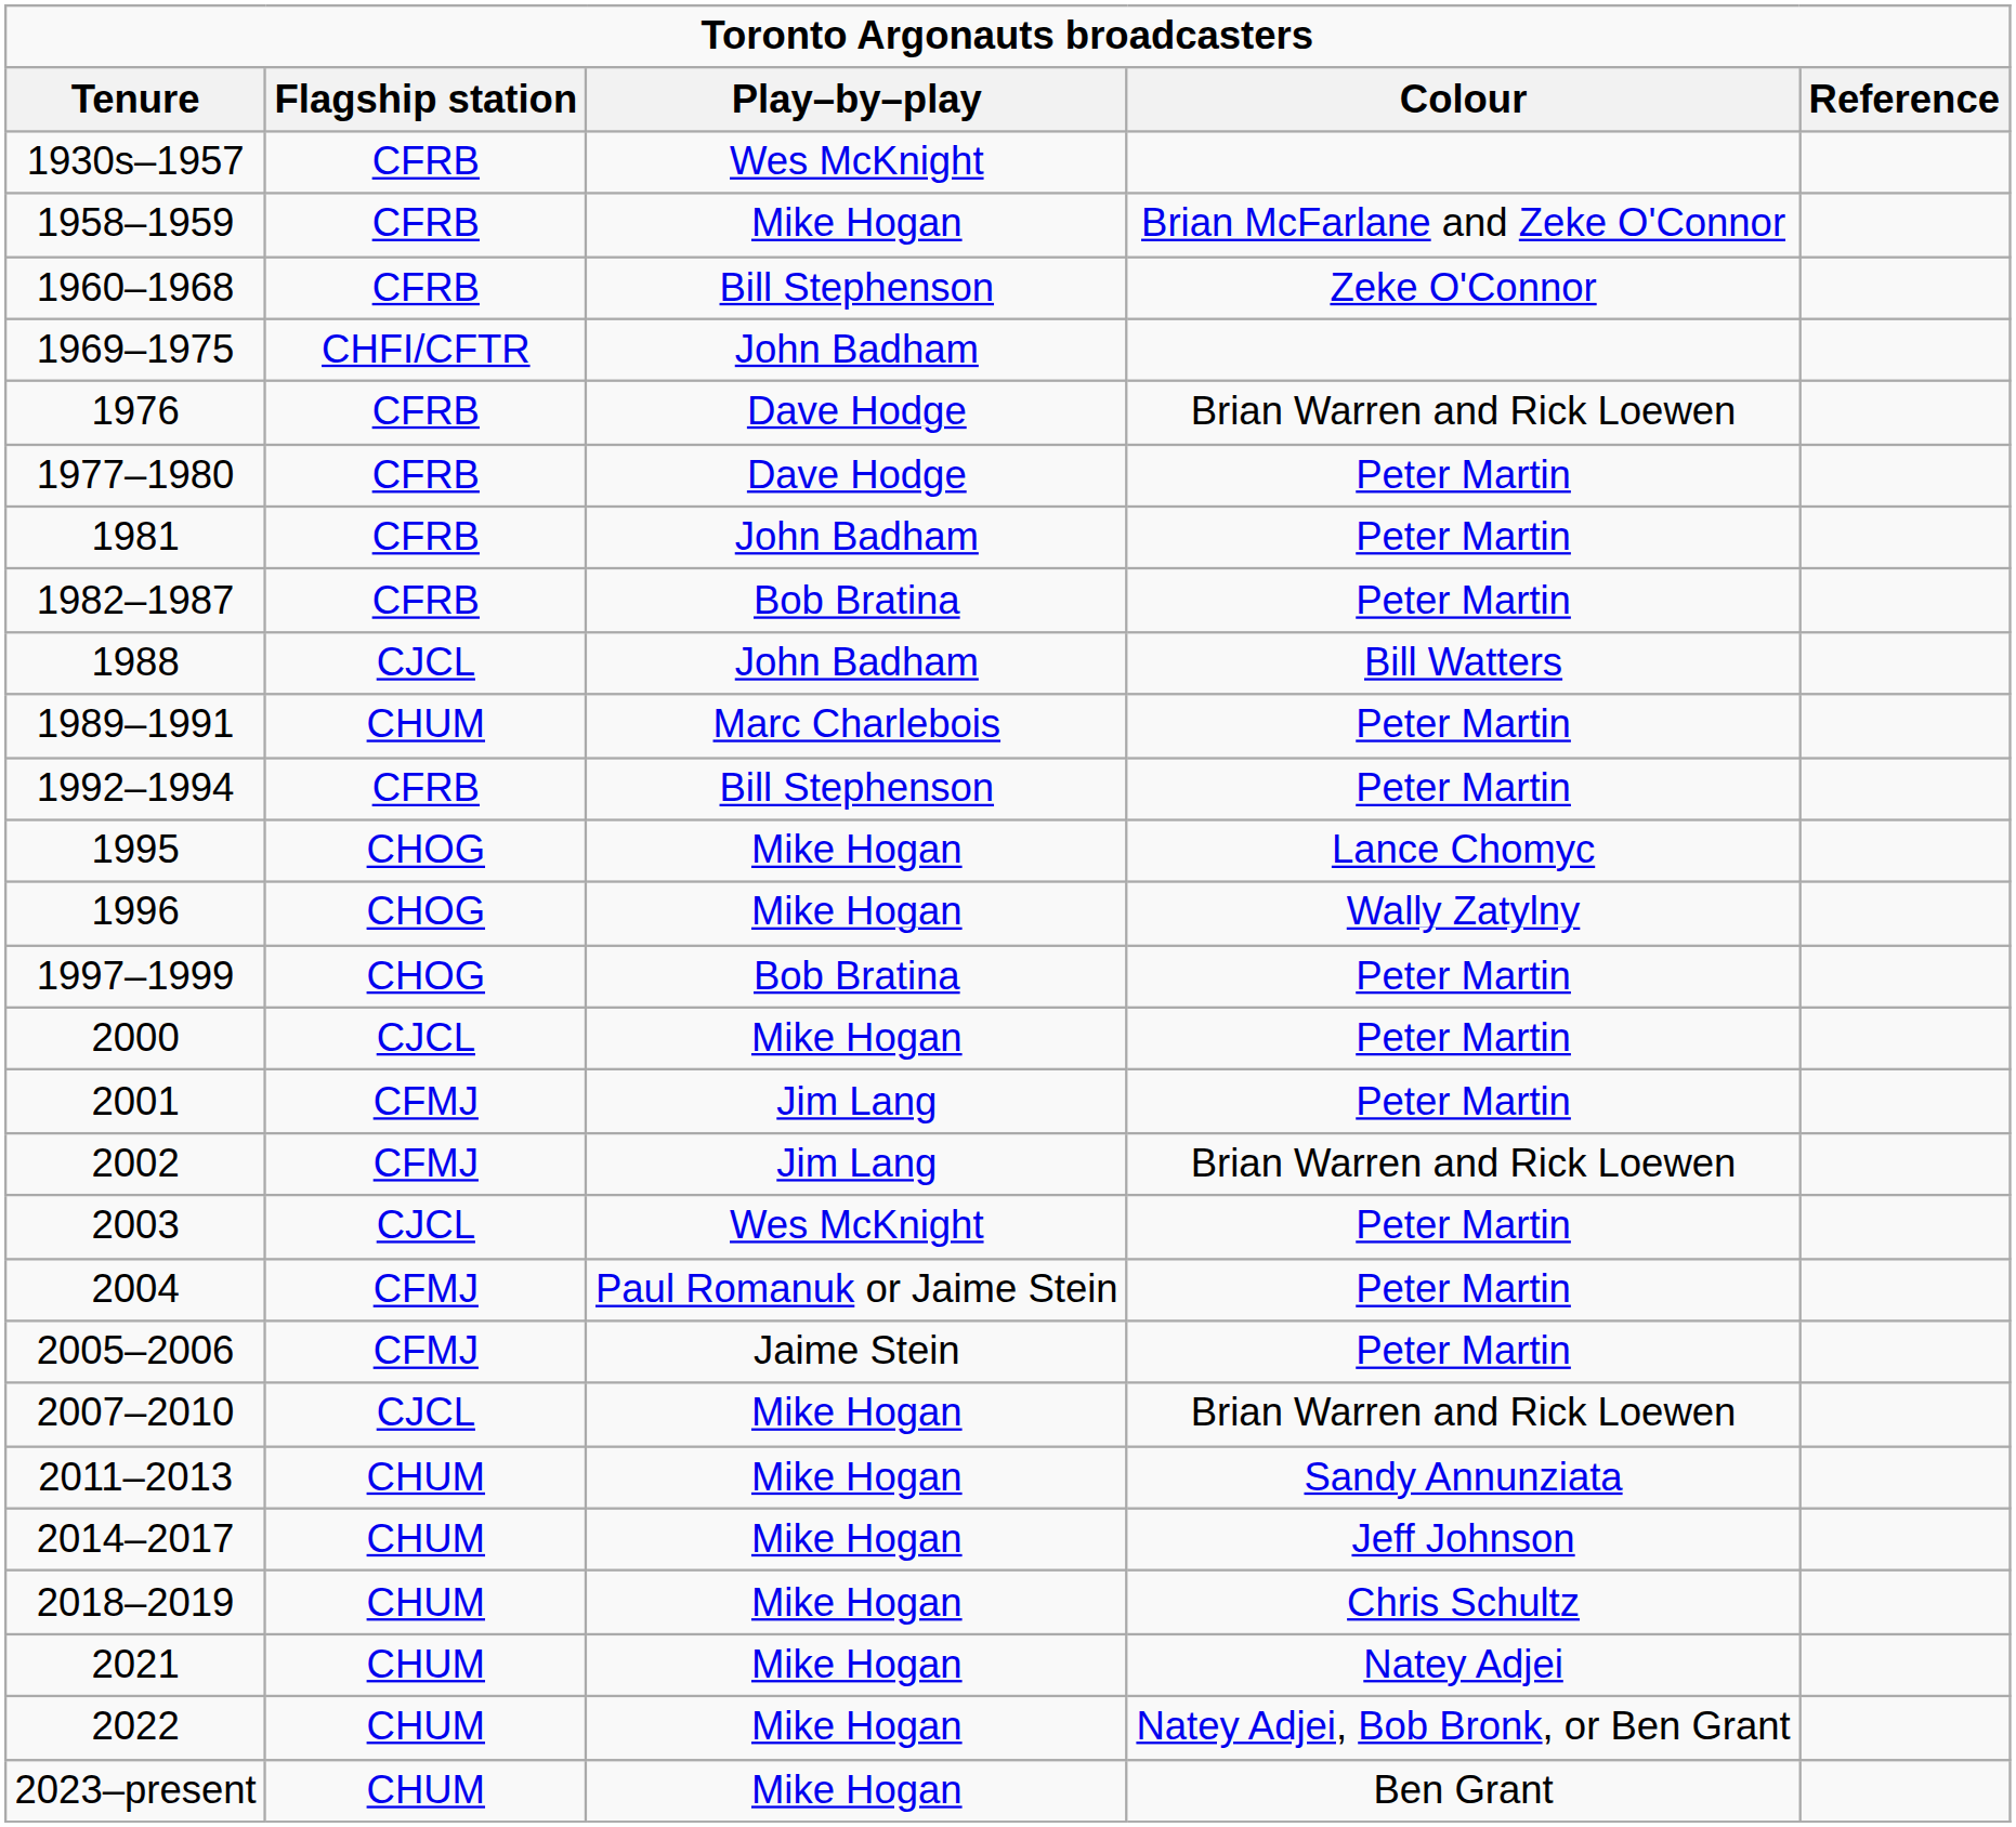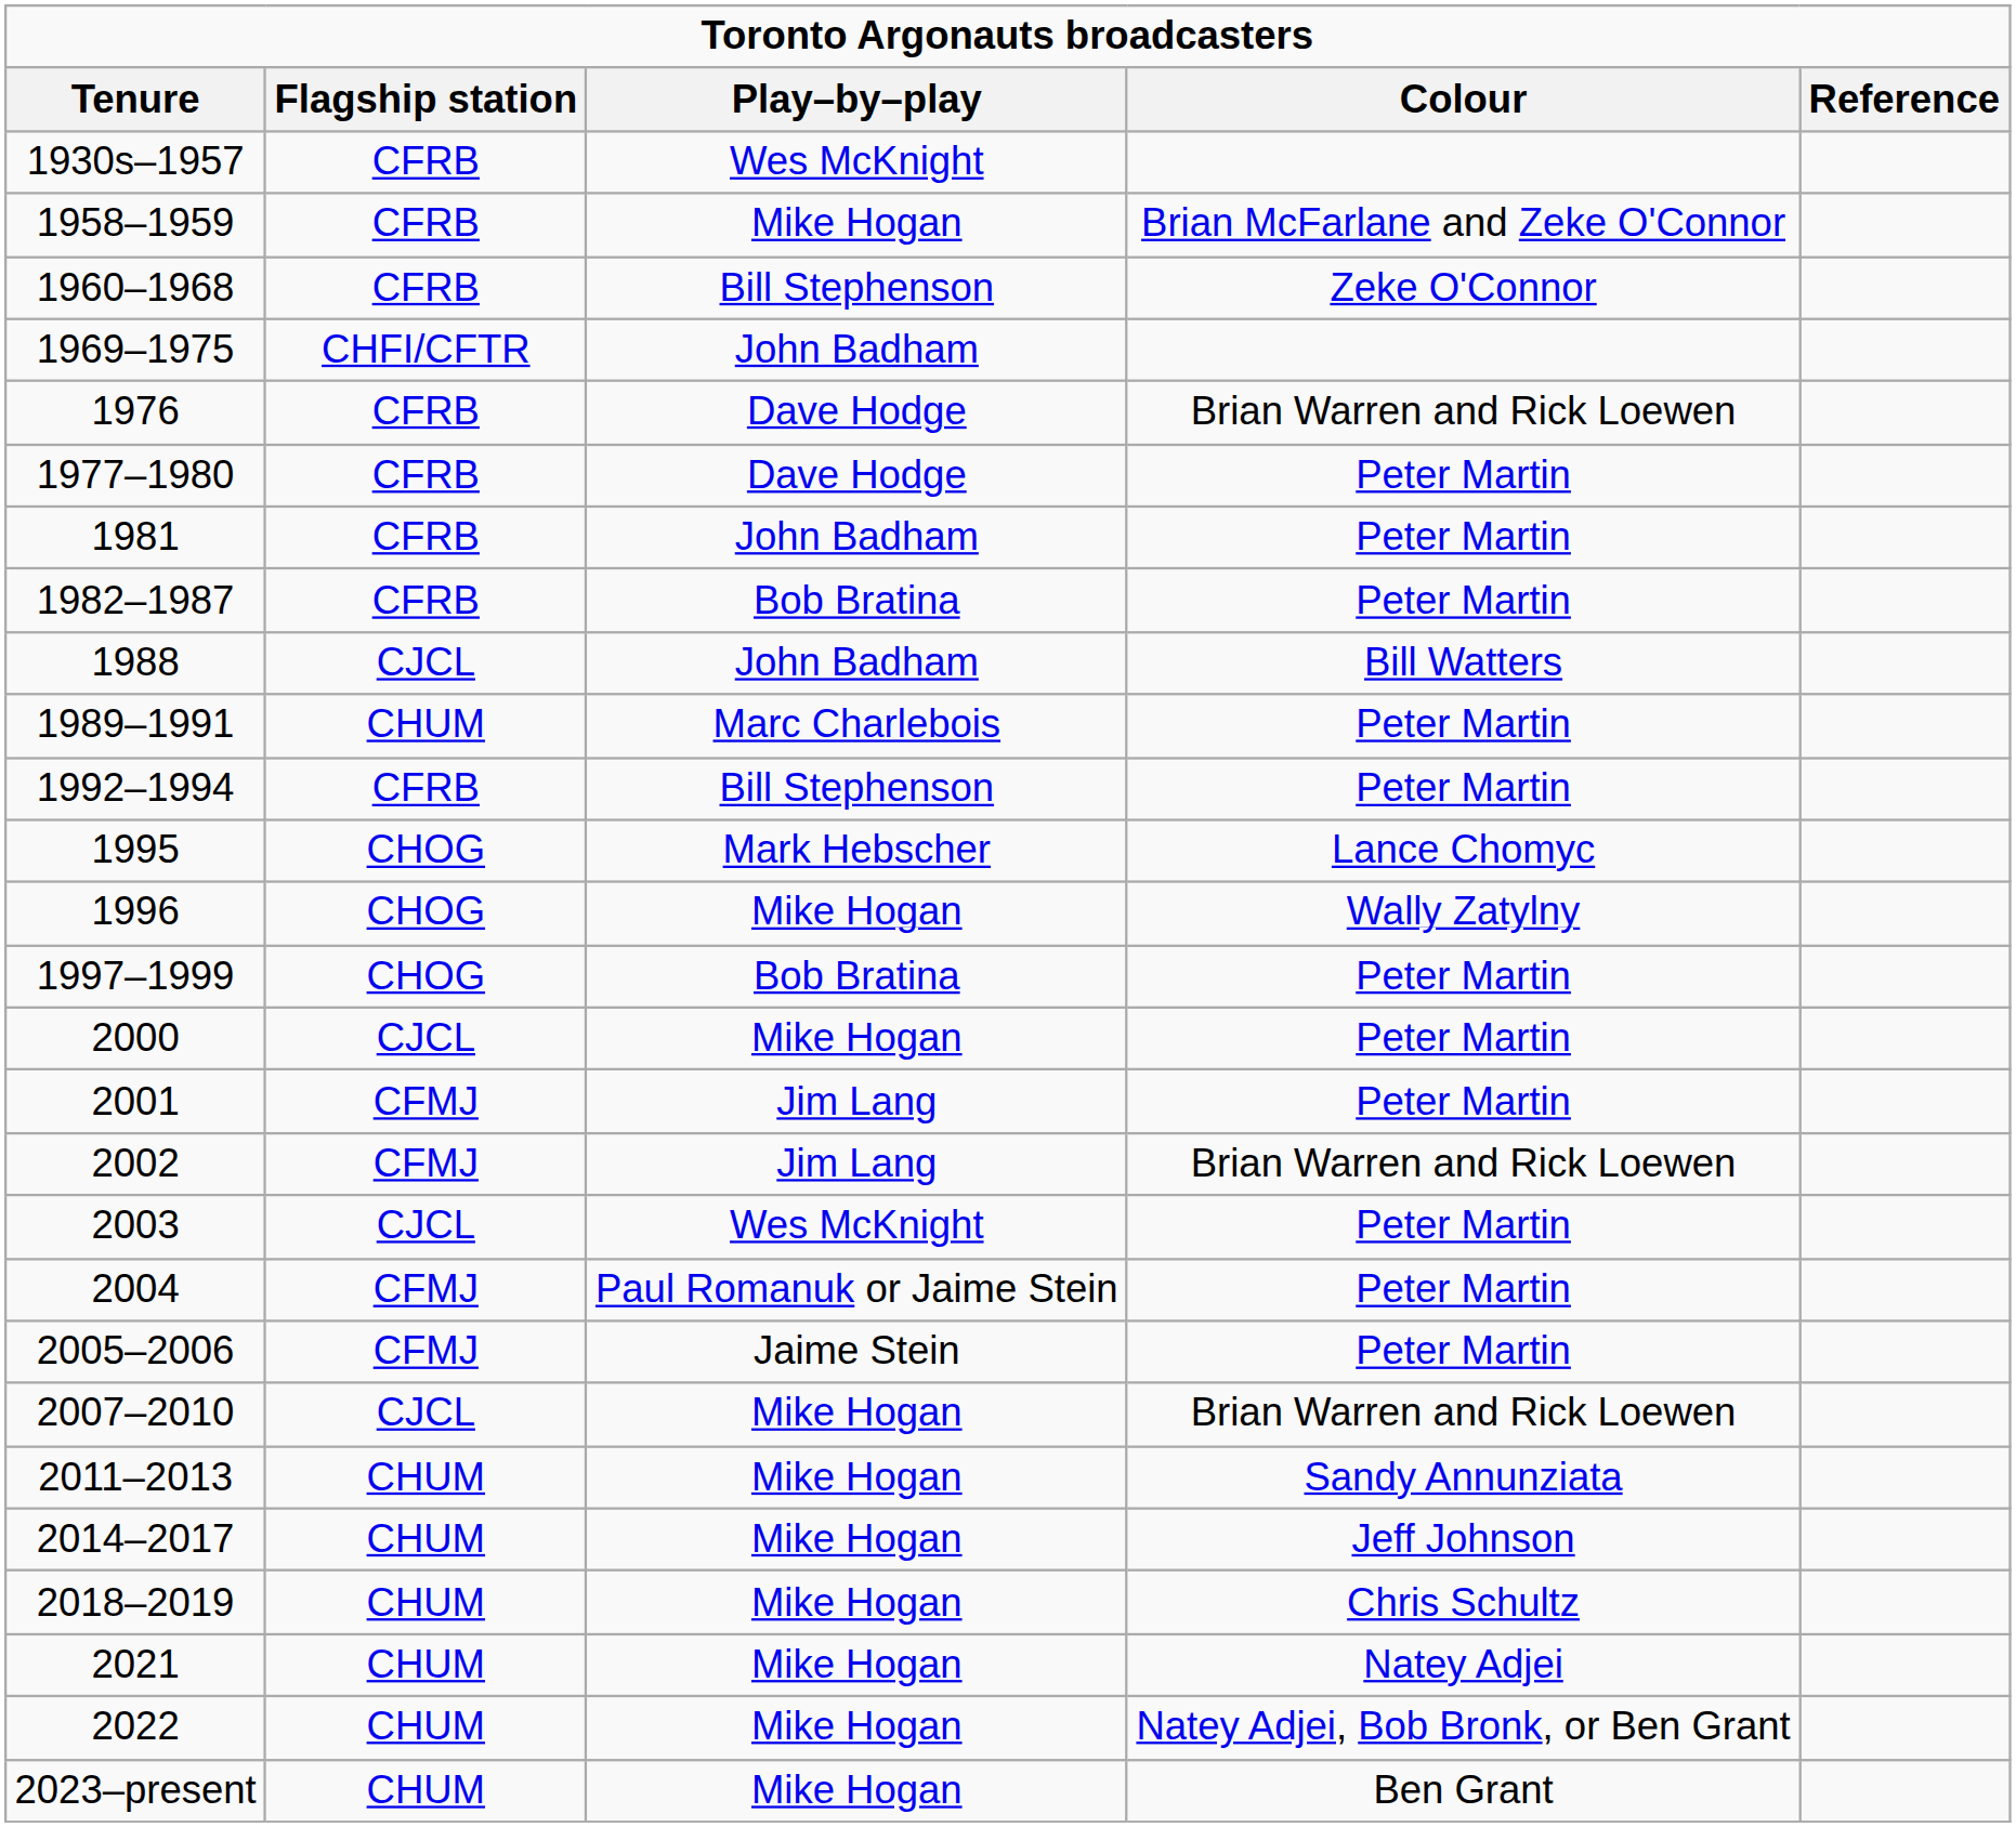1995 | column 3: Mike Hogan -> Mark Hebscher
